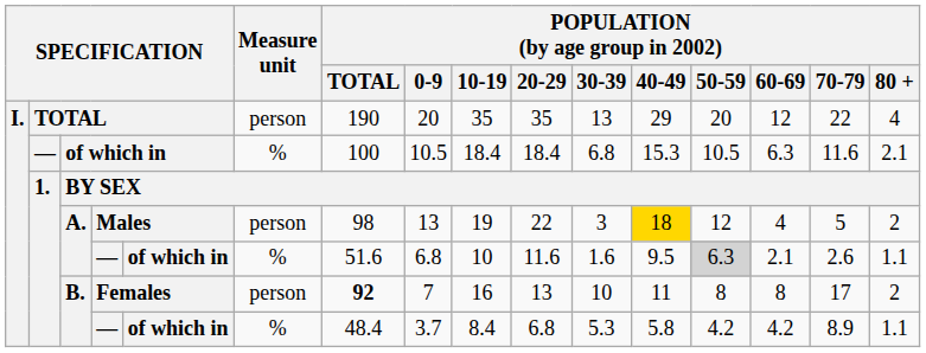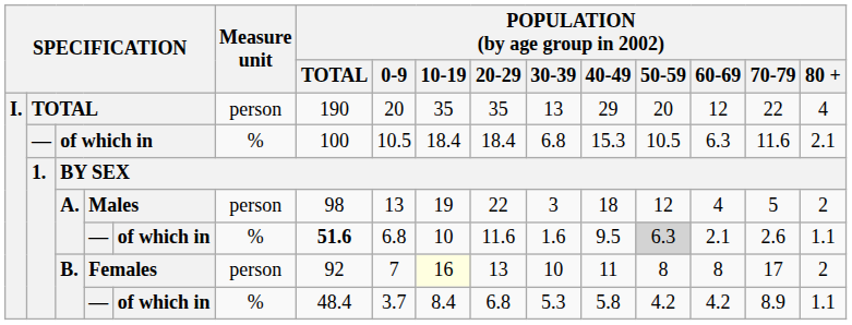Males | POPULATION (by age group in 2002) / 40-49: gold background -> no background
A. / — | POPULATION (by age group in 2002) / TOTAL: normal -> bold
Females | POPULATION (by age group in 2002) / TOTAL: bold -> normal
Females | POPULATION (by age group in 2002) / 10-19: no background -> lightyellow background
